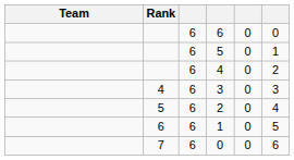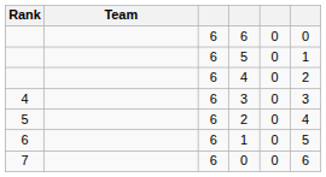columns swapped: Rank <-> Team
